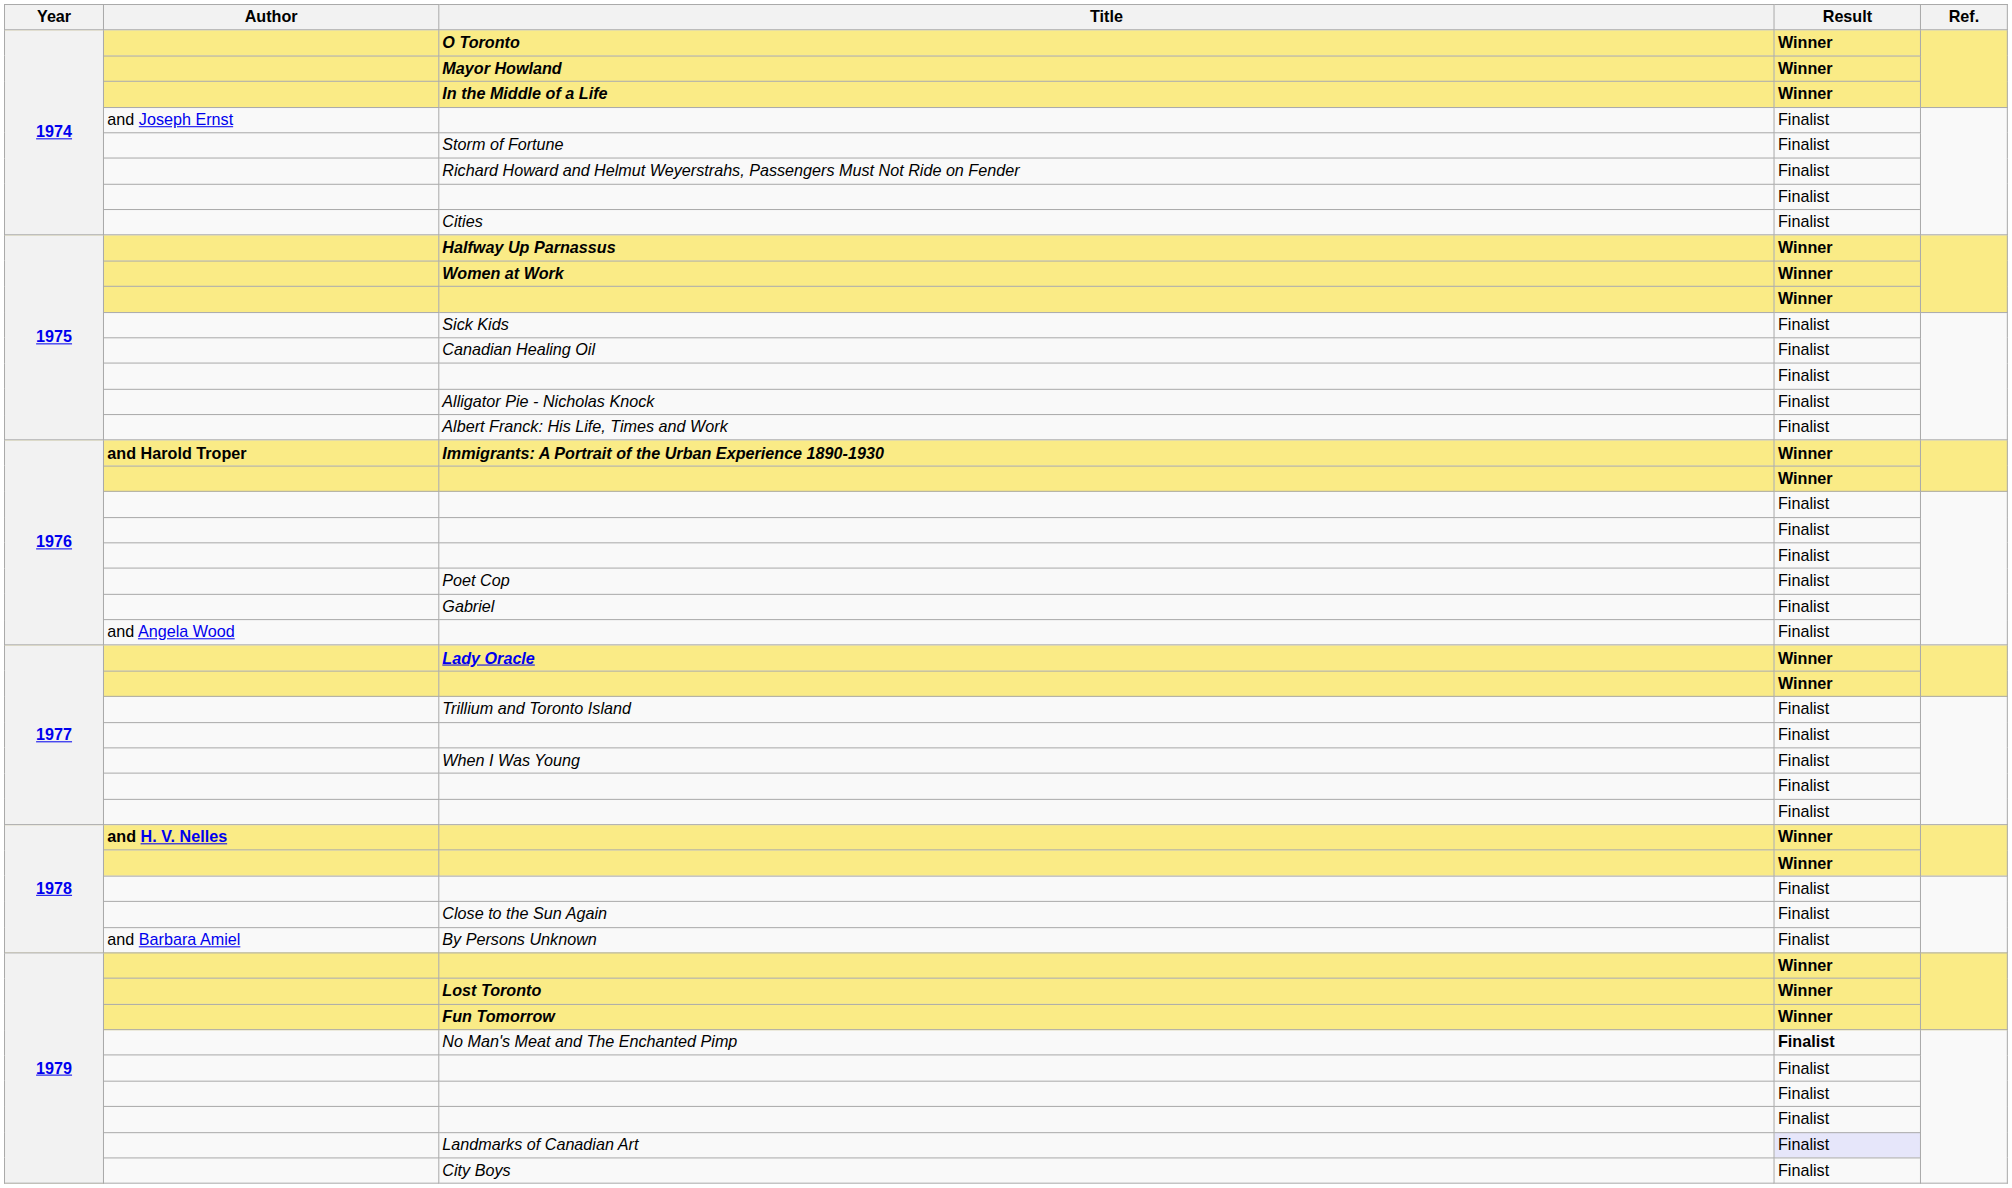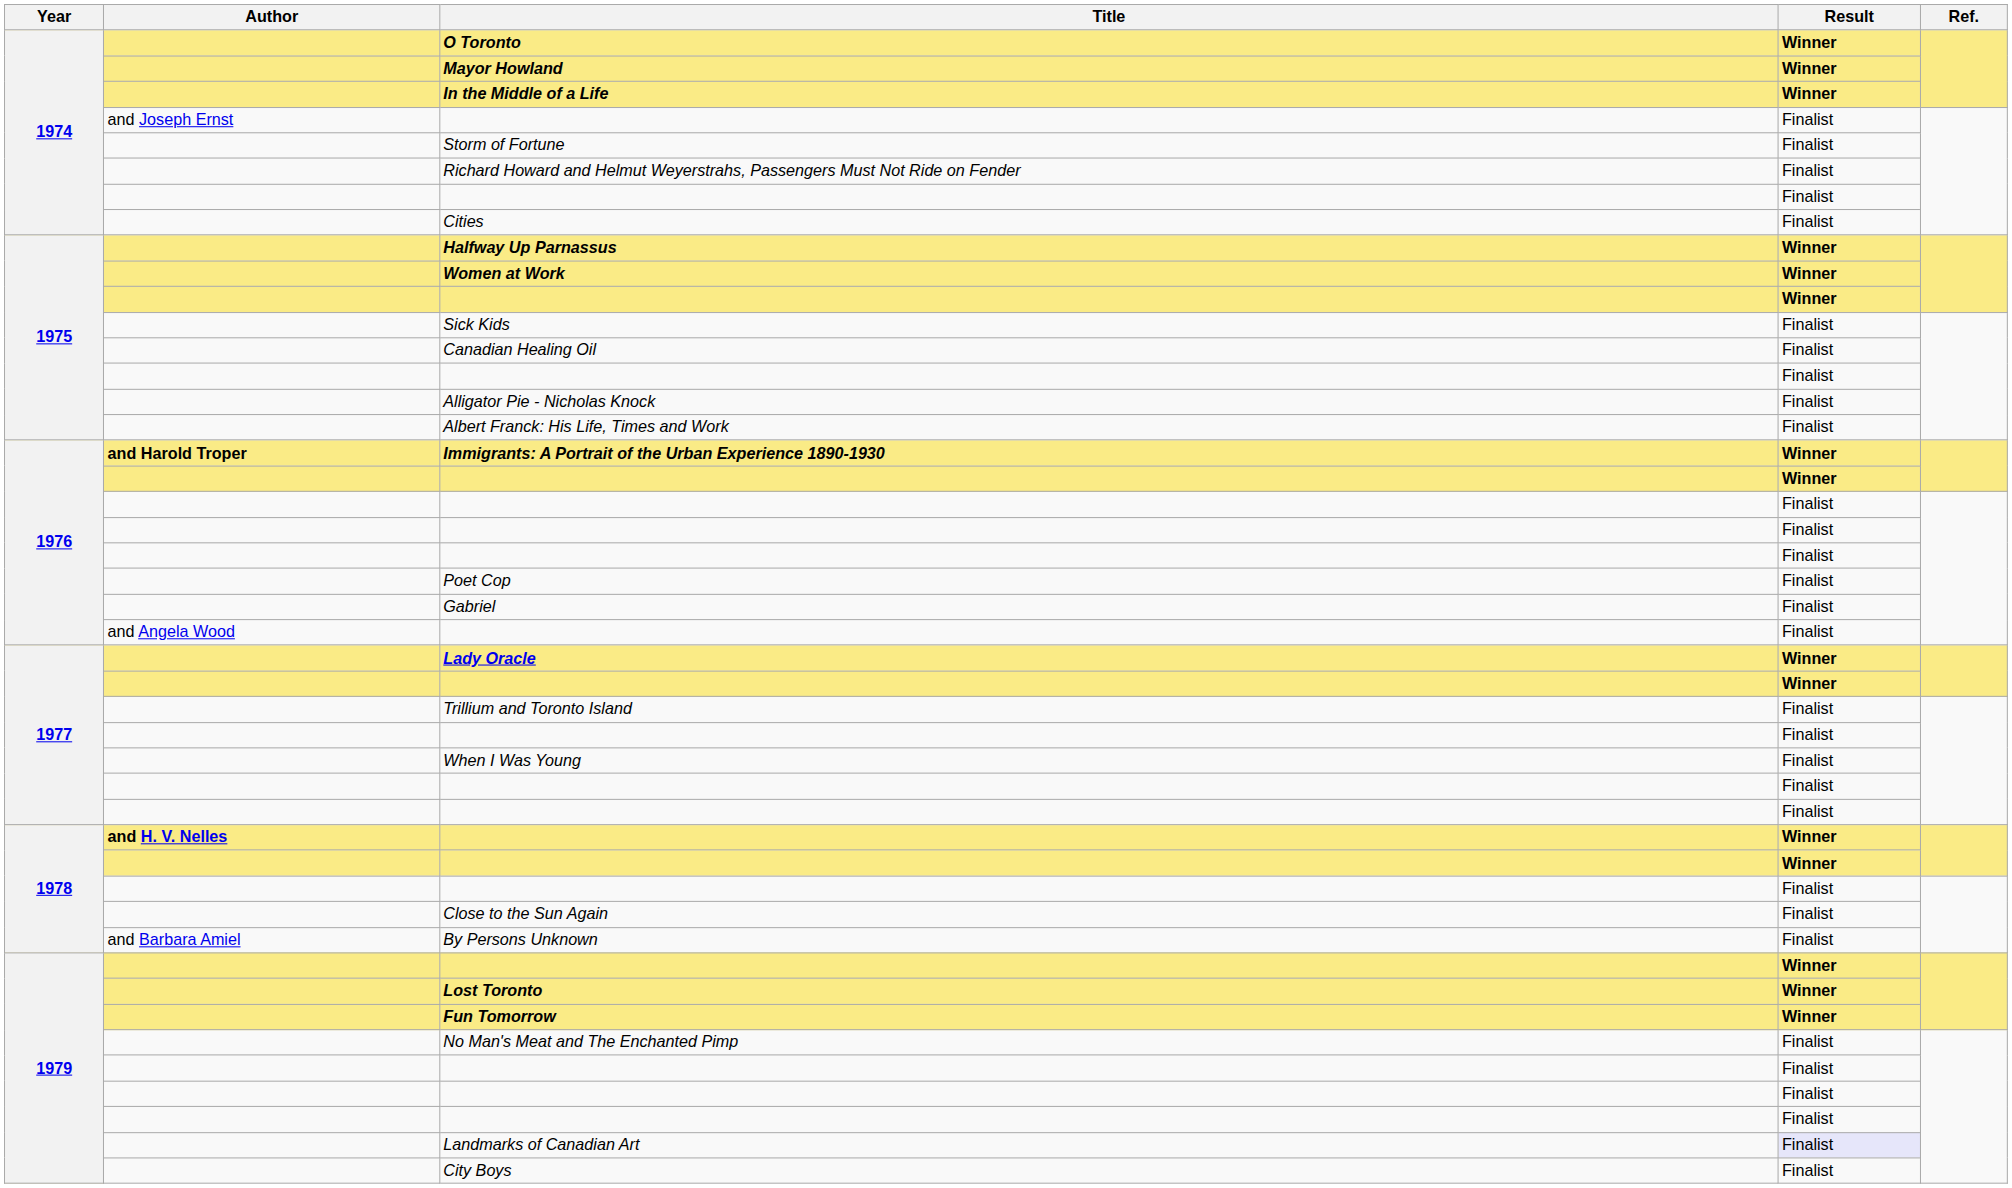No Man's Meat and The Enchanted Pimp | Result: bold -> normal
